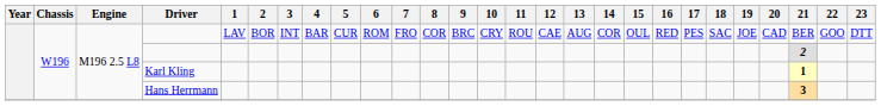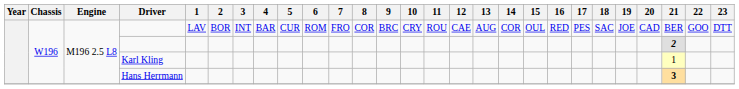Karl Kling | 21: bold -> normal
